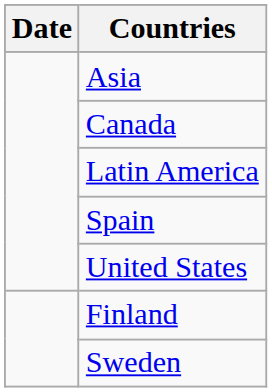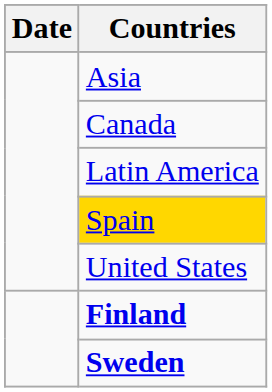Spain | Countries: no background -> gold background
Finland | Countries: normal -> bold
Sweden | Countries: normal -> bold
